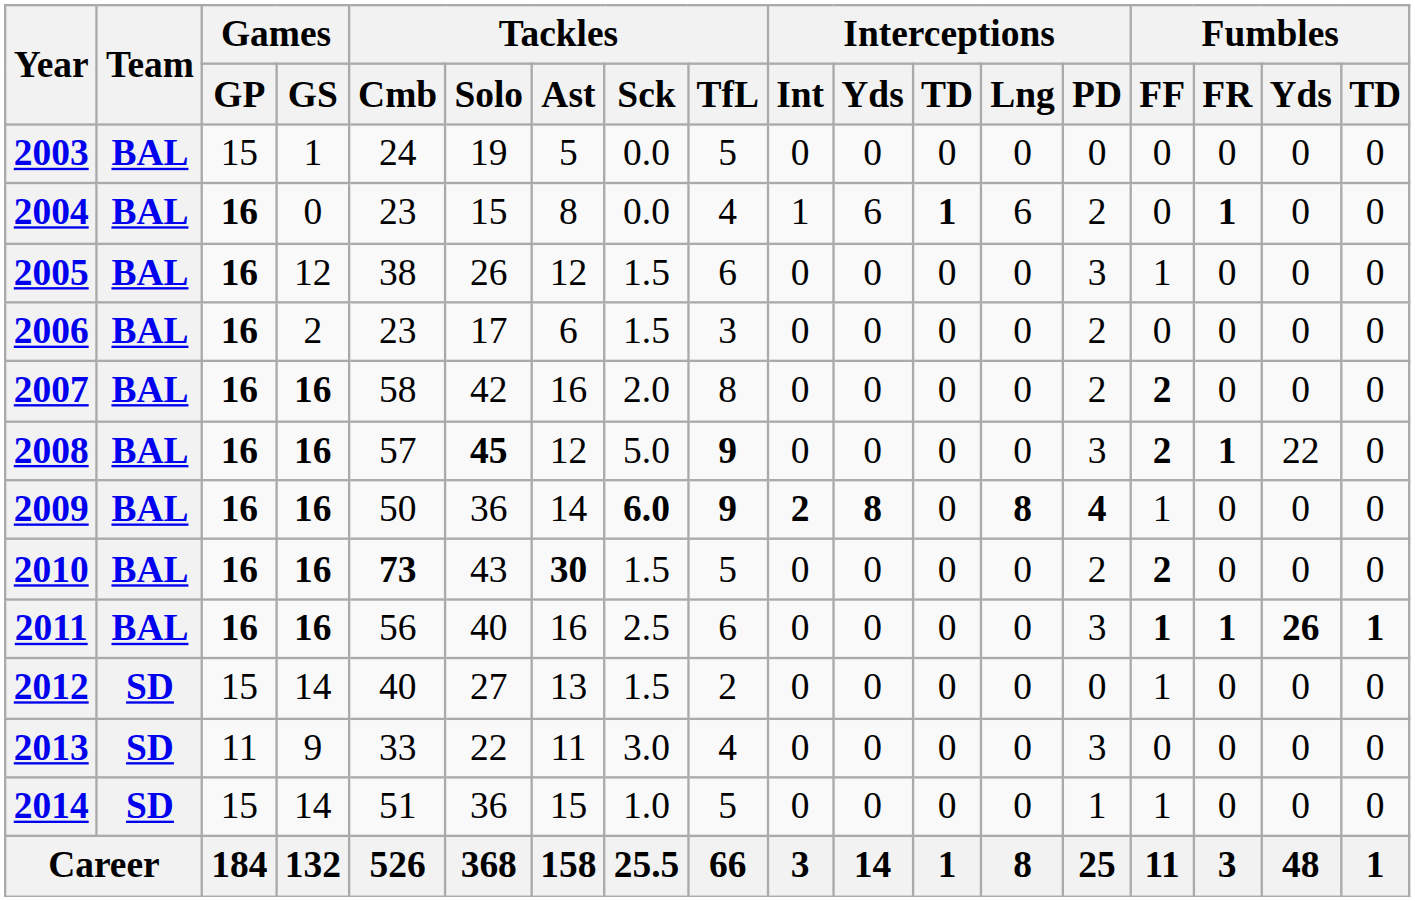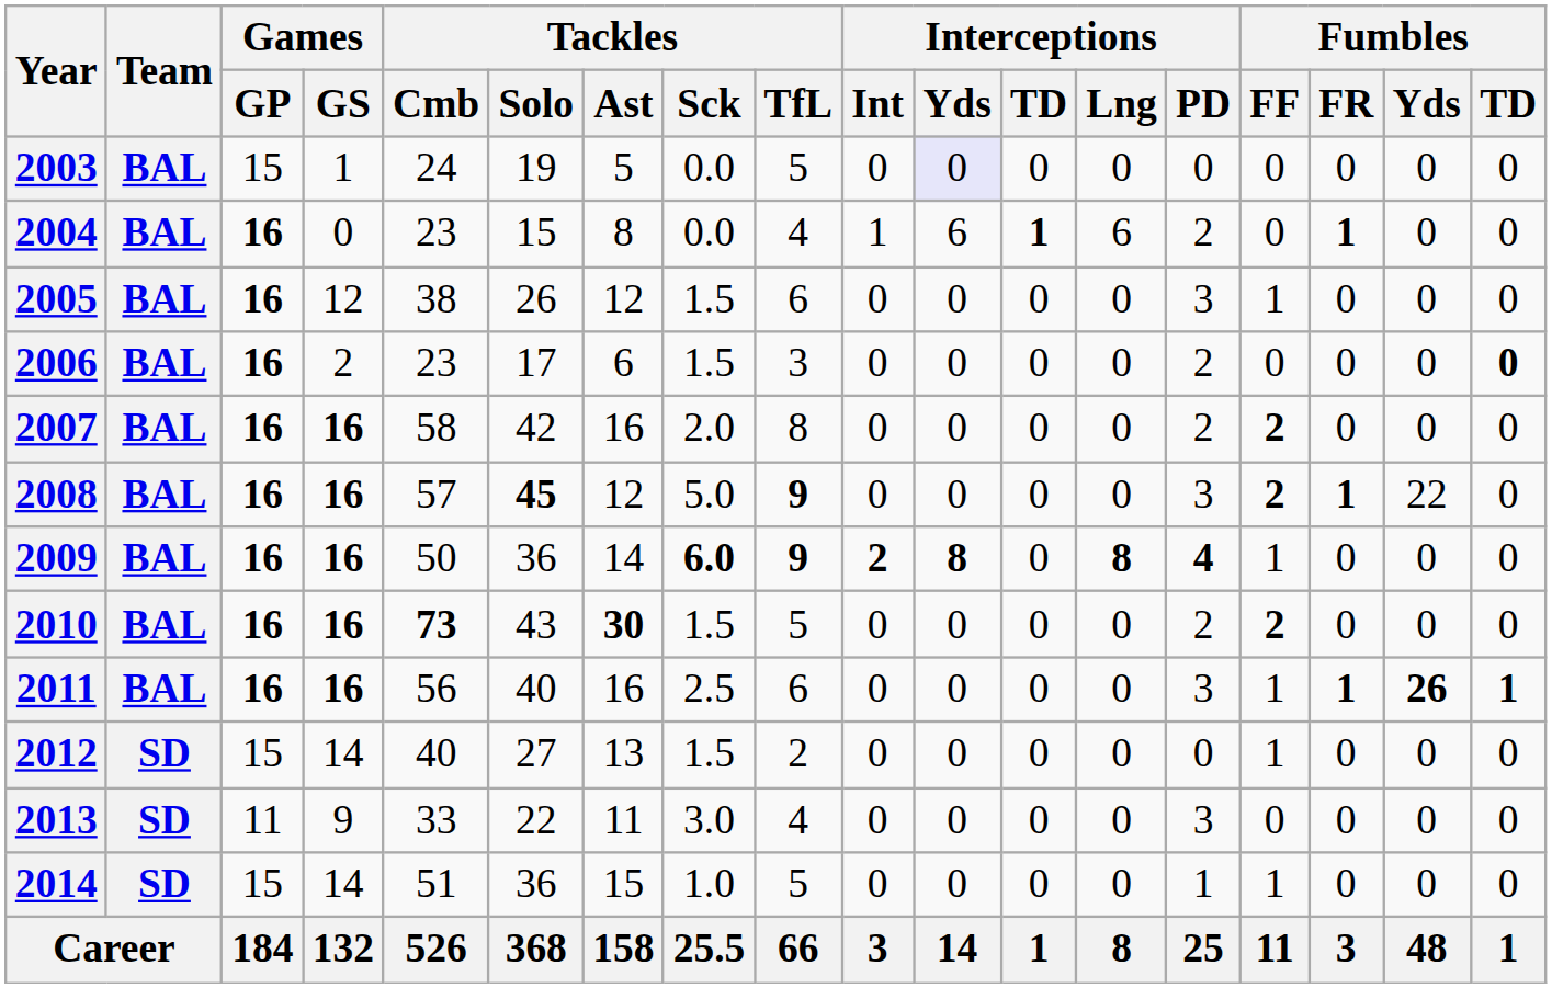2003 | Interceptions / Yds: no background -> lavender background
2006 | Fumbles / TD: normal -> bold
2011 | Fumbles / FF: bold -> normal
